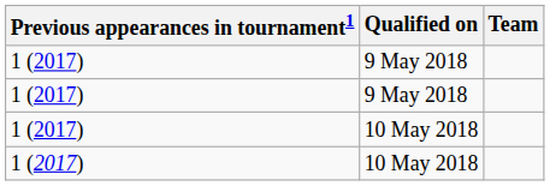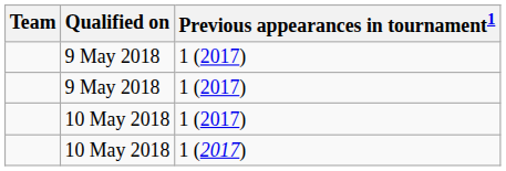columns swapped: Team <-> Previous appearances in tournament1
